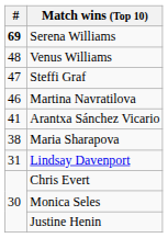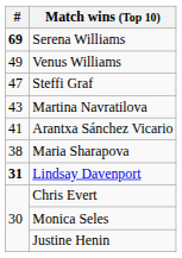Venus Williams | #: 48 -> 49
Martina Navratilova | #: 46 -> 43
Lindsay Davenport | #: normal -> bold
